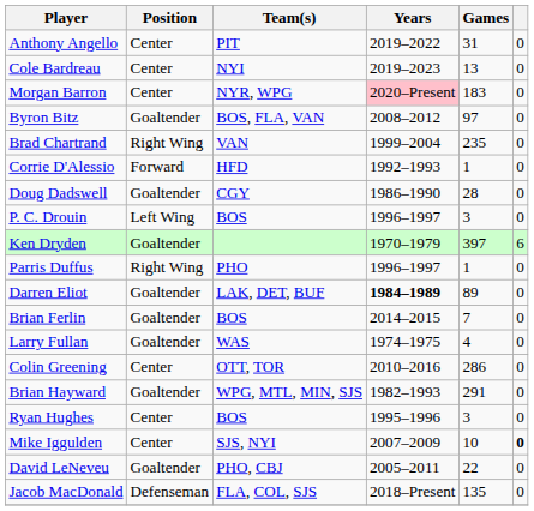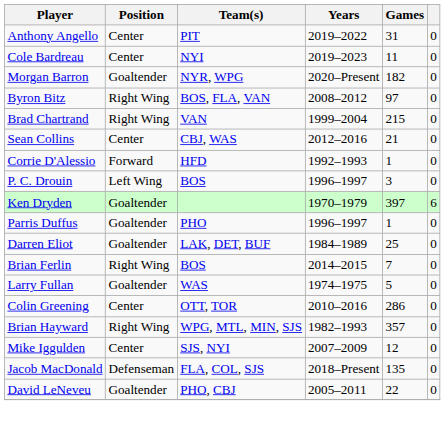Cole Bardreau | Games: 13 -> 11
Morgan Barron | Position: Center -> Goaltender
Morgan Barron | Years: pink background -> no background
Morgan Barron | Games: 183 -> 182
Byron Bitz | Position: Goaltender -> Right Wing
Brad Chartrand | Games: 235 -> 215
+ row: Sean Collins | Center | CBJ, WAS | 2012–2016 | 21 | 0
- row: Doug Dadswell | Goaltender | CGY | 1986–1990 | 28 | 0
Parris Duffus | Position: Right Wing -> Goaltender
Darren Eliot | Years: bold -> normal
Darren Eliot | Games: 89 -> 25
Brian Ferlin | Position: Goaltender -> Right Wing
Larry Fullan | Games: 4 -> 5
Brian Hayward | Position: Goaltender -> Right Wing
Brian Hayward | Games: 291 -> 357
- row: Ryan Hughes | Center | BOS | 1995–1996 | 3 | 0
Mike Iggulden | Games: 10 -> 12
Mike Iggulden | column 6: bold -> normal
rows swapped: David LeNeveu <-> Jacob MacDonald
